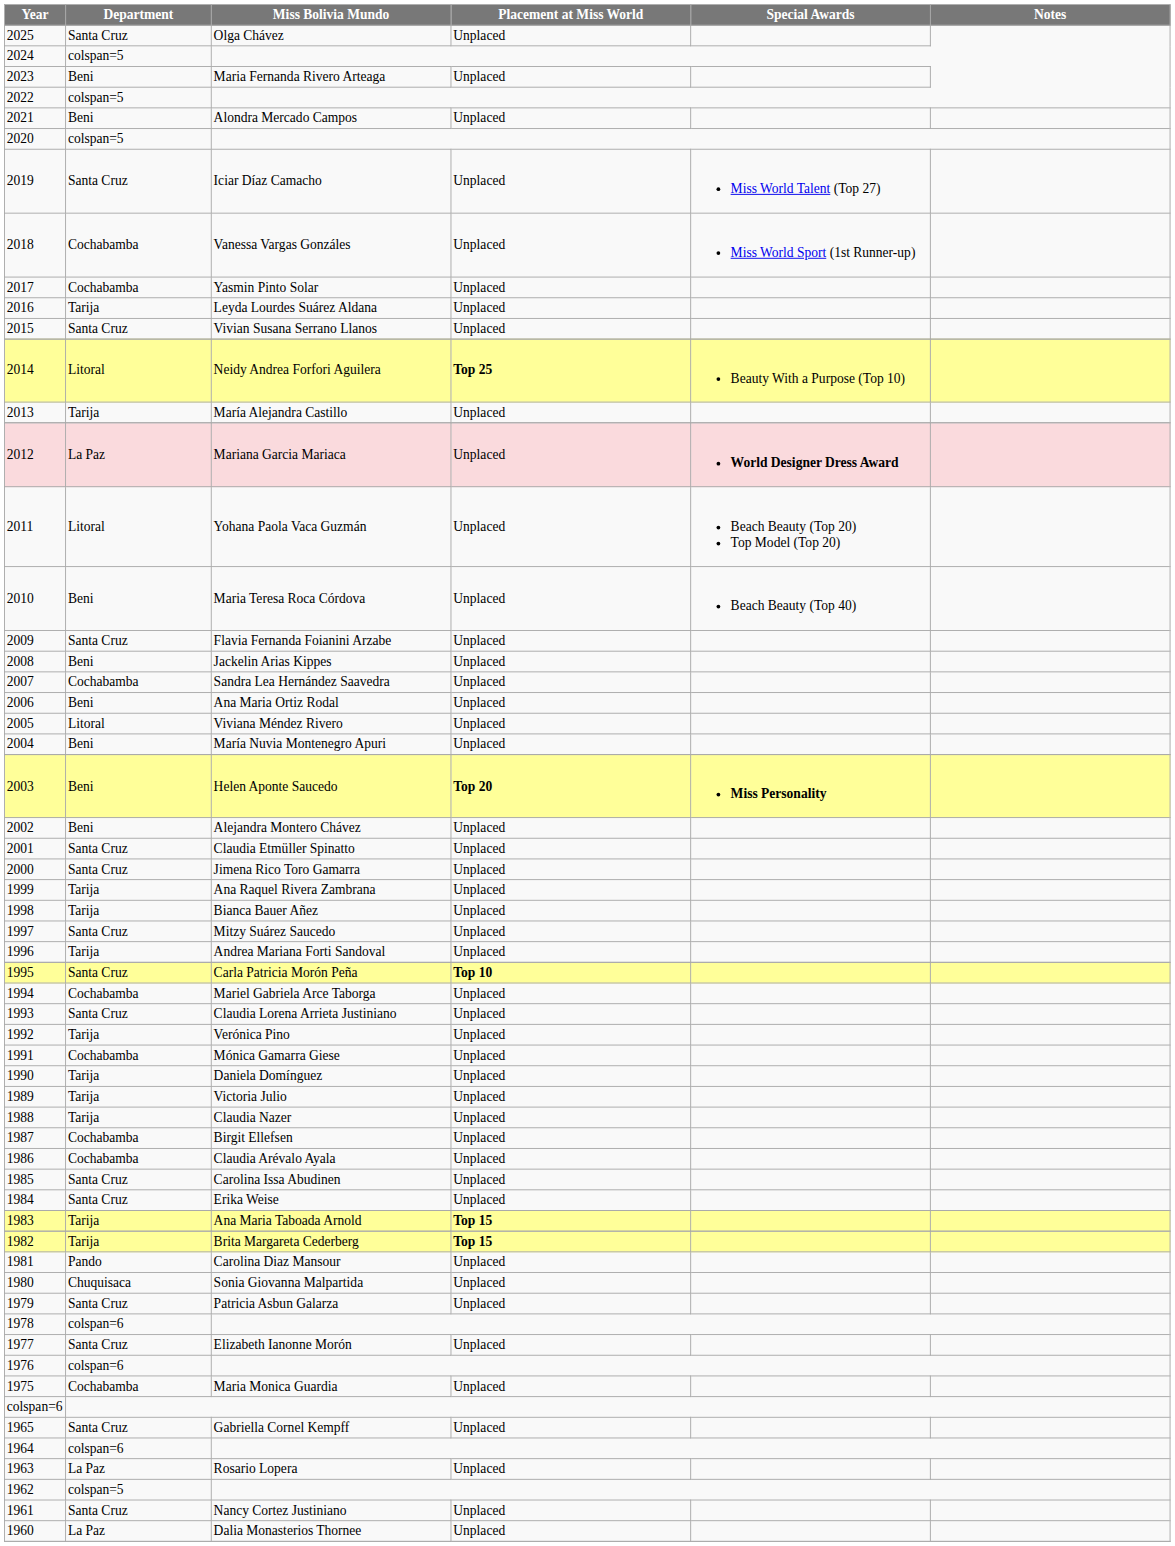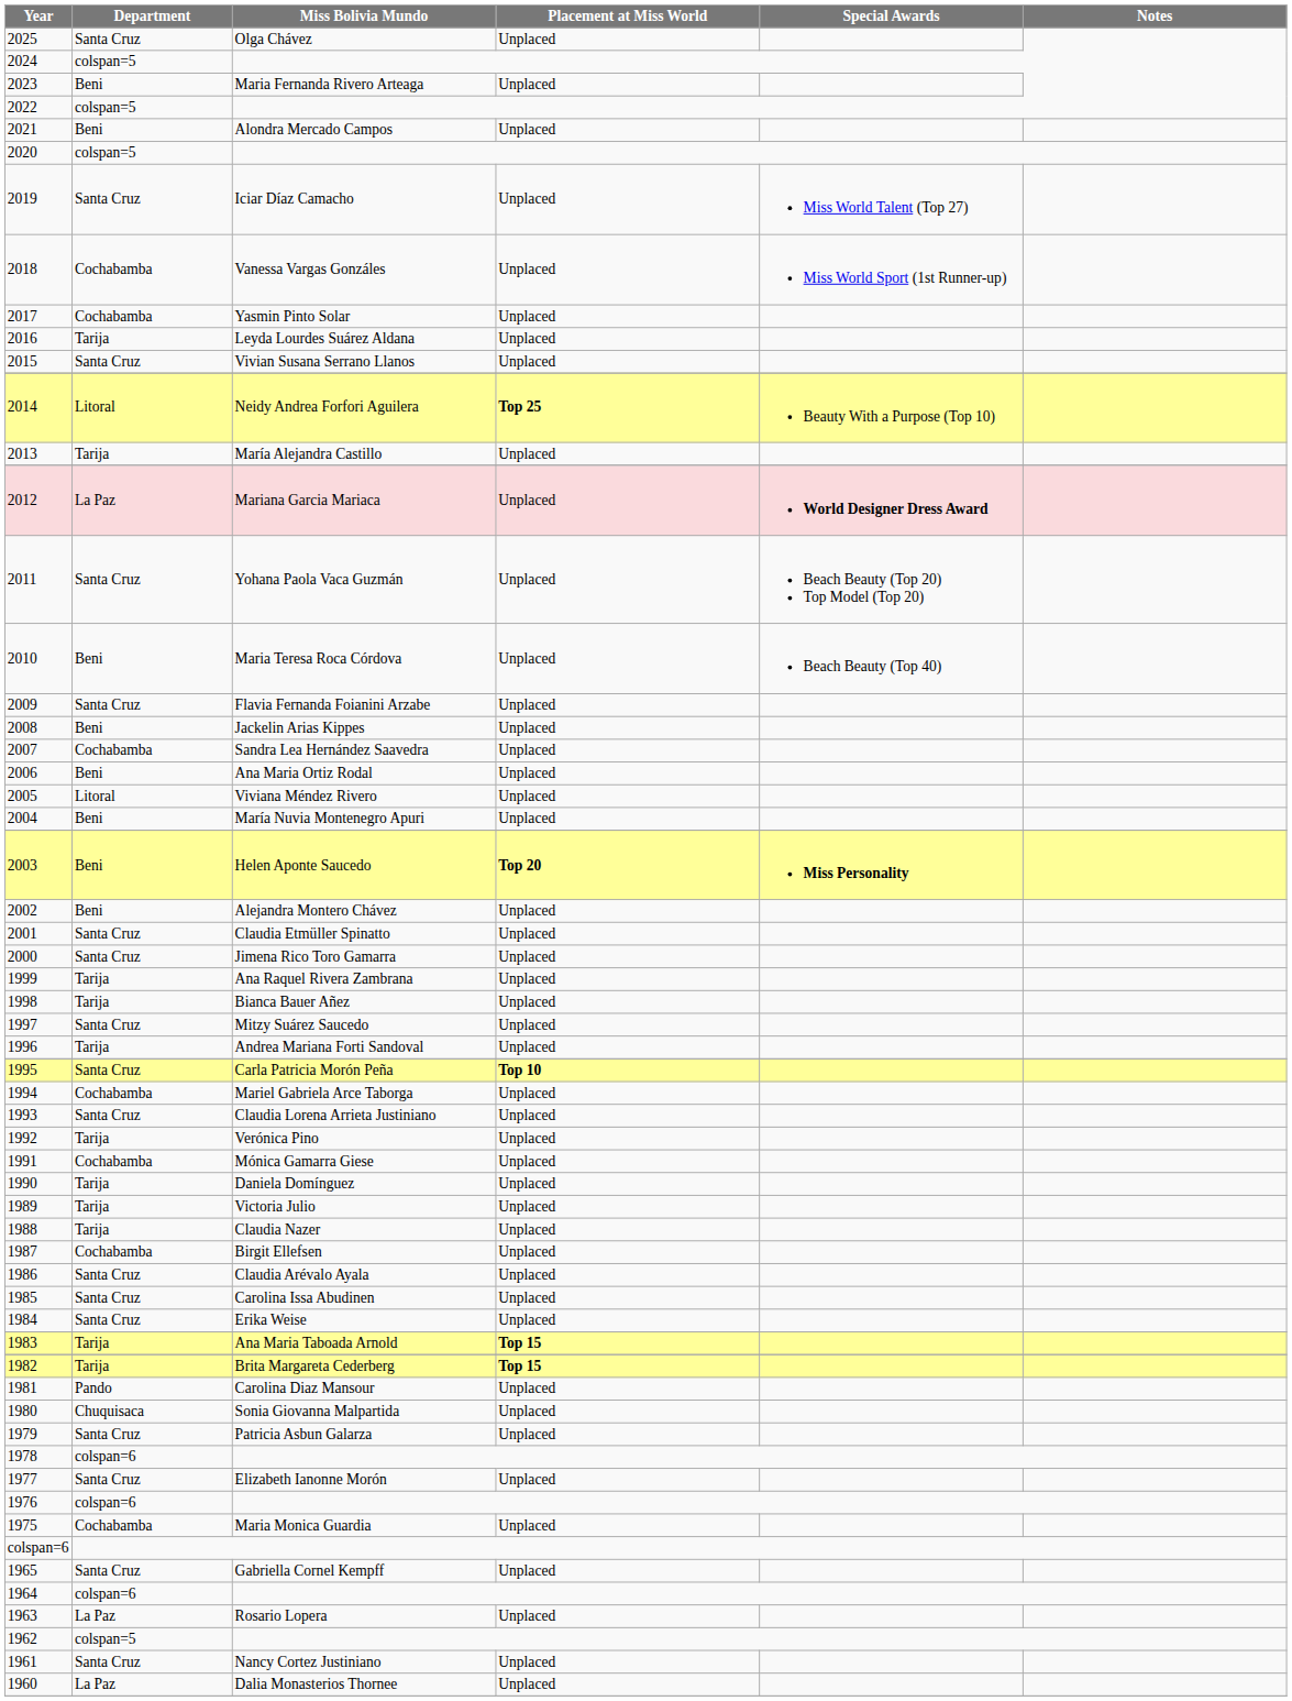2011 | Department: Litoral -> Santa Cruz
1986 | Department: Cochabamba -> Santa Cruz
